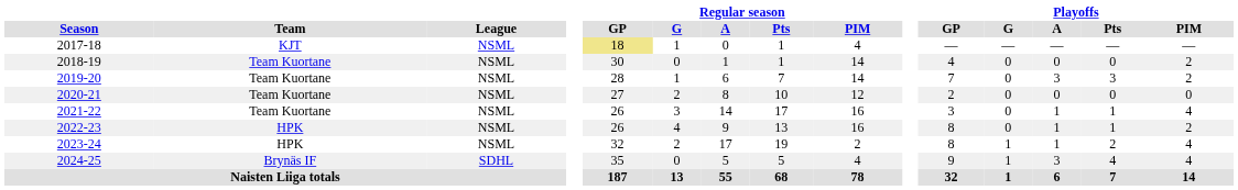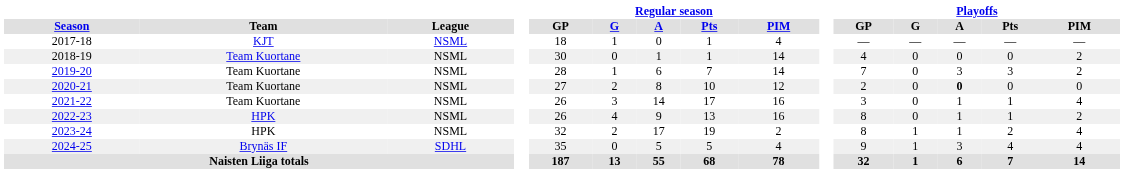2017-18 | Regular season / GP: khaki background -> no background
2020-21 | Playoffs / A: normal -> bold
